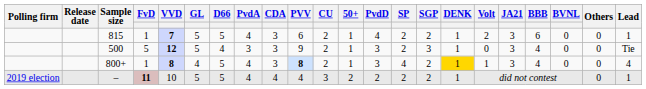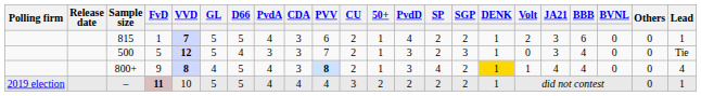500 | PVV: 9 -> 7
800+ | FvD: 1 -> 9
800+ | JA21: 3 -> 4
